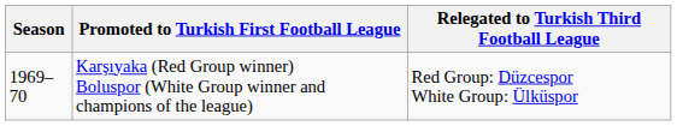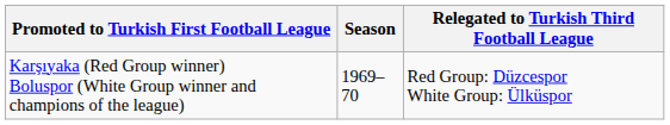columns swapped: Season <-> Promoted to Turkish First Football League
